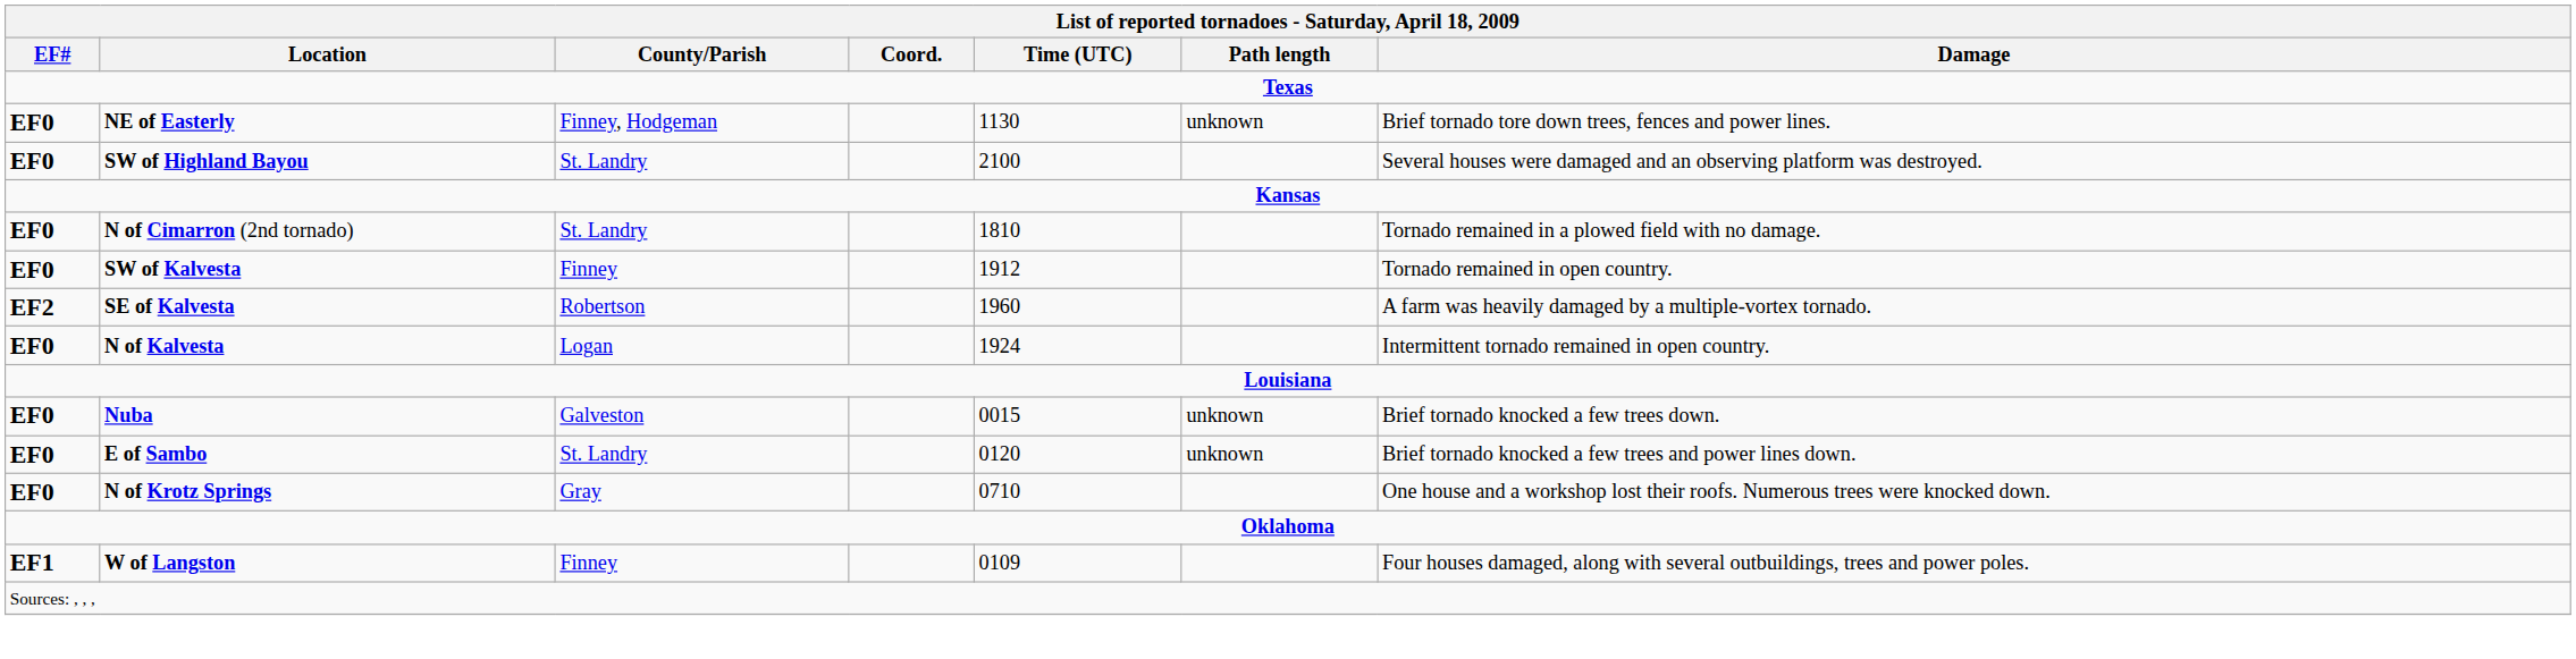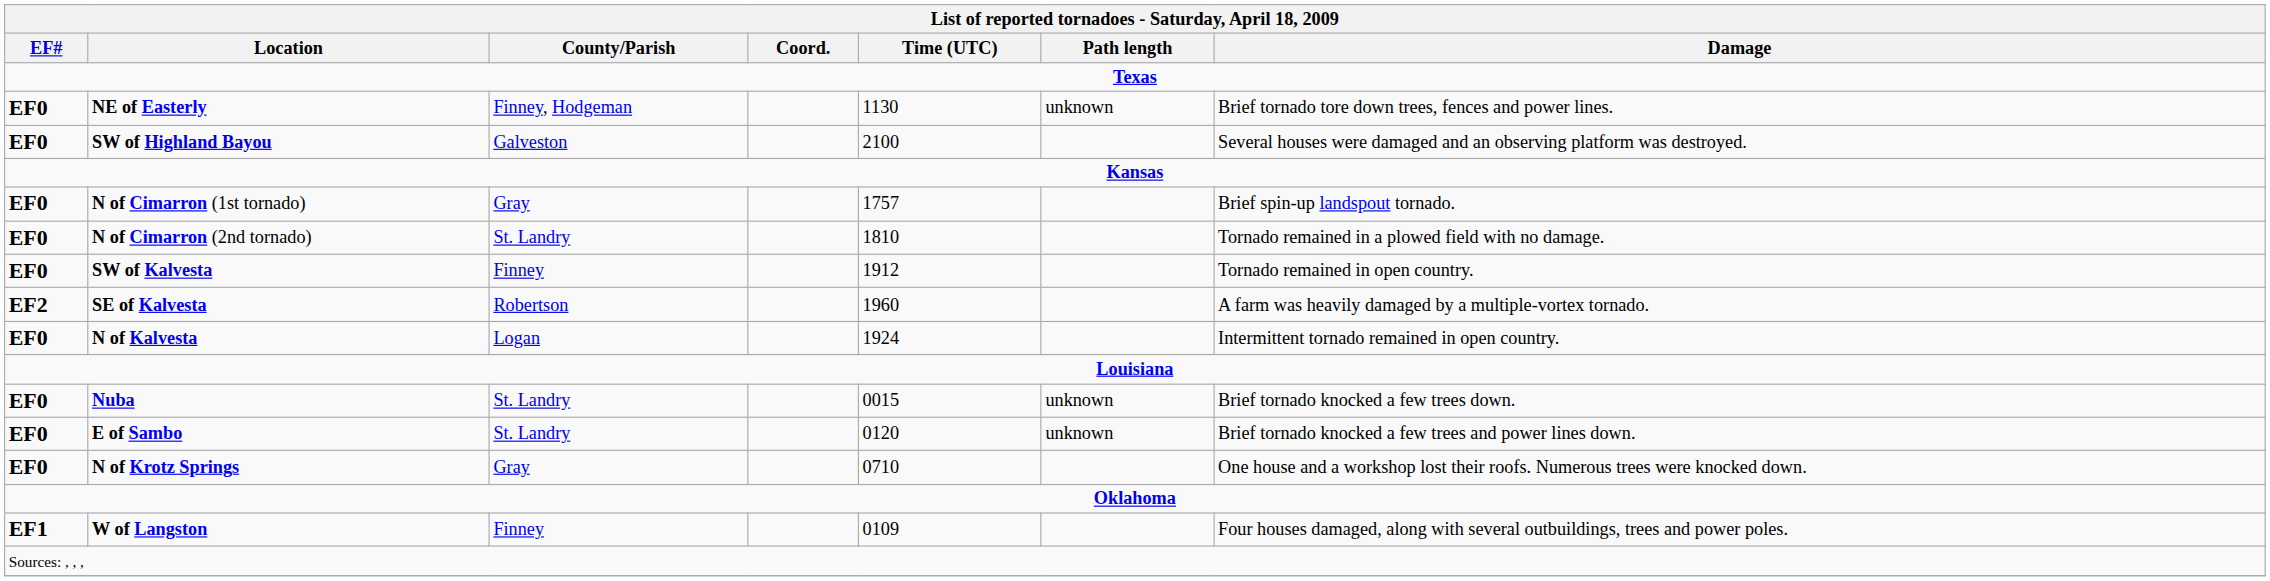SW of Highland Bayou | County/Parish: St. Landry -> Galveston
+ row: EF0 | N of Cimarron (1st tornado) | Gray | 1757 | Brief spin-up landspout tornado.
Nuba | County/Parish: Galveston -> St. Landry
